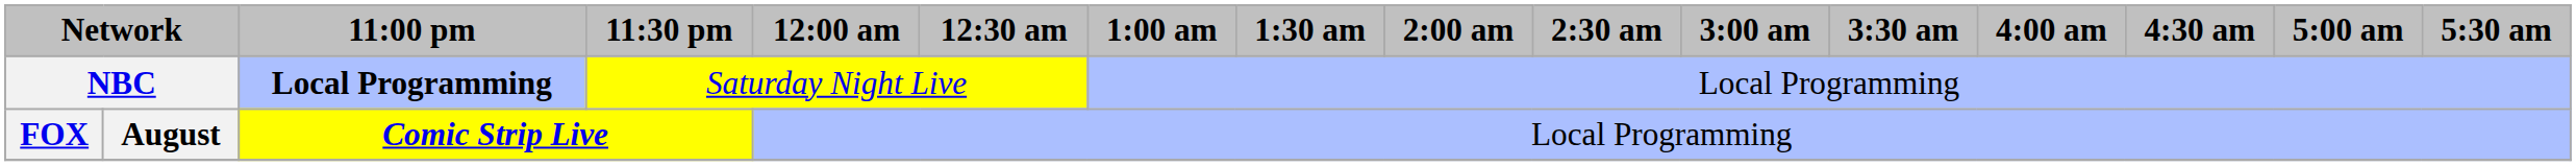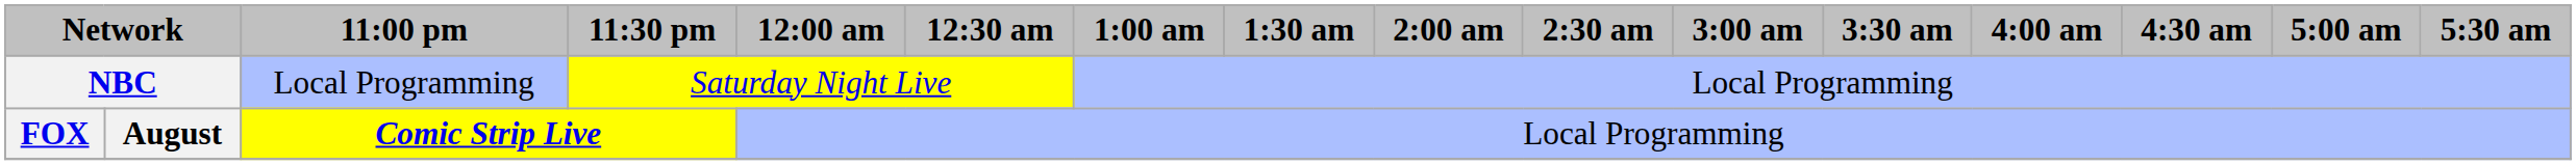NBC | 11:00 pm: bold -> normal
